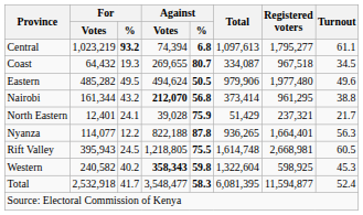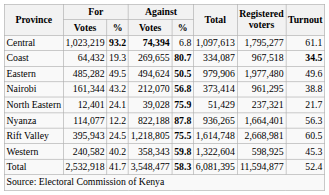Central | Against / Votes: normal -> bold
Central | Against / %: bold -> normal
Coast | Turnout: normal -> bold
Nairobi | Against / Votes: bold -> normal
Western | Against / Votes: bold -> normal
